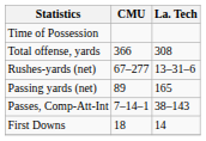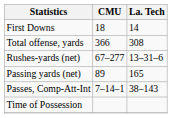rows swapped: First Downs <-> Time of Possession
